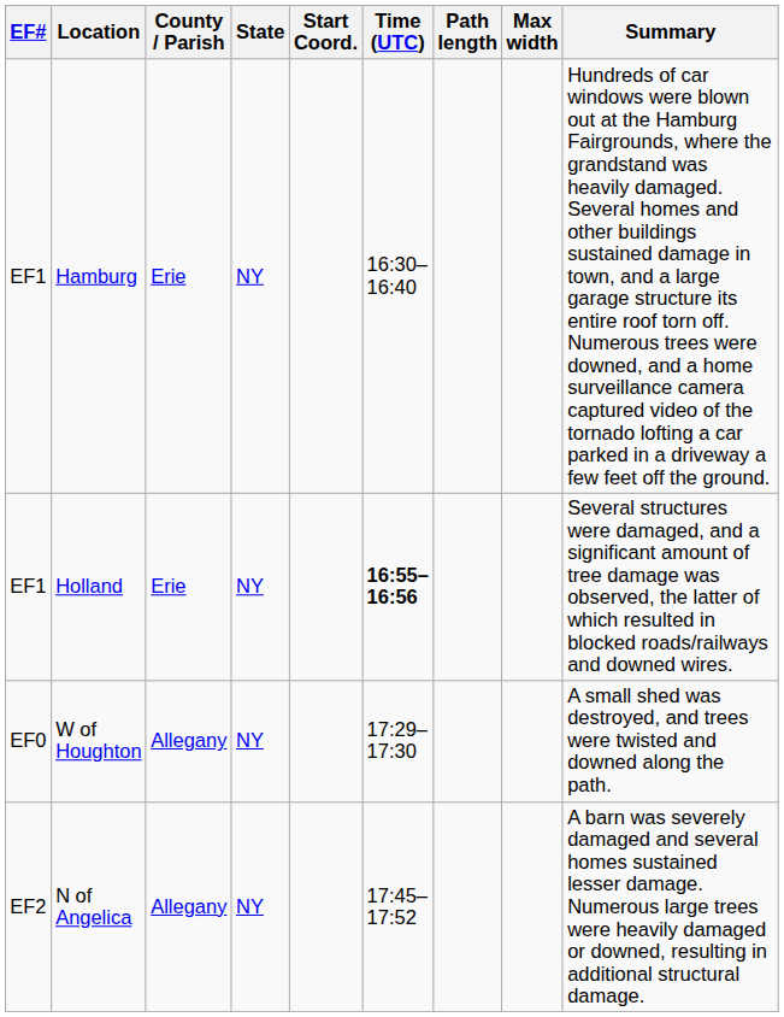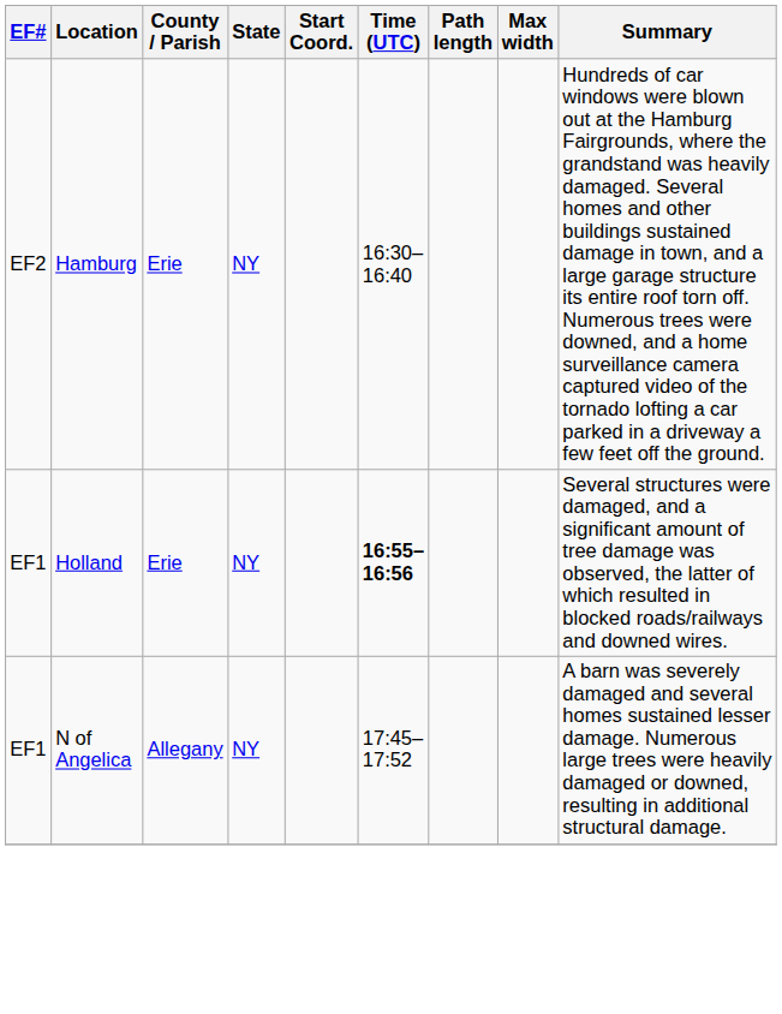Hamburg | EF#: EF1 -> EF2
- row: EF0 | W of Houghton | Allegany | NY | 17:29–17:30 | A small shed was destroyed, and trees were twisted and downed along the path.
N of Angelica | EF#: EF2 -> EF1
